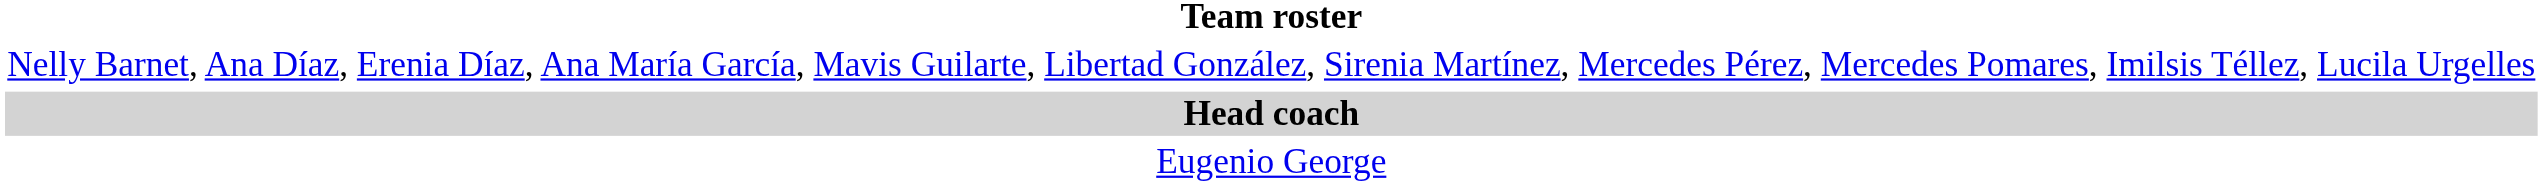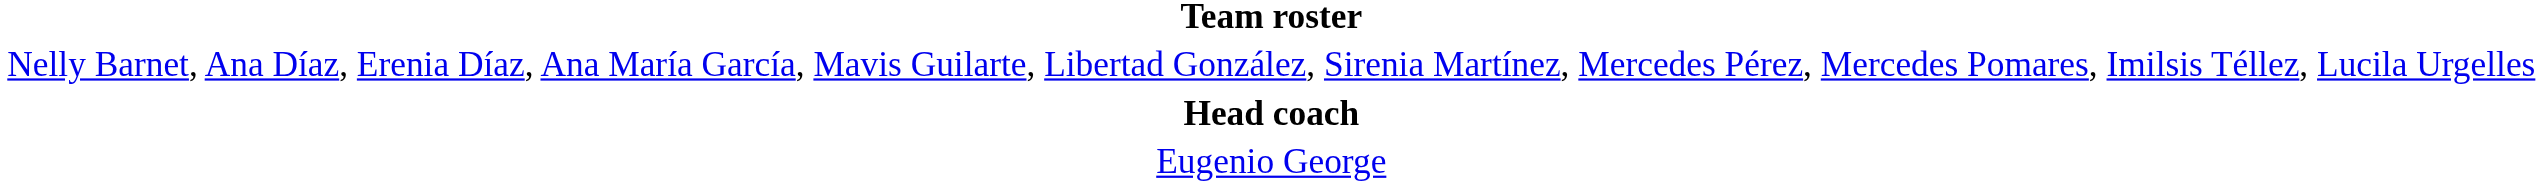row 3 | column 1: lightgrey background -> no background
